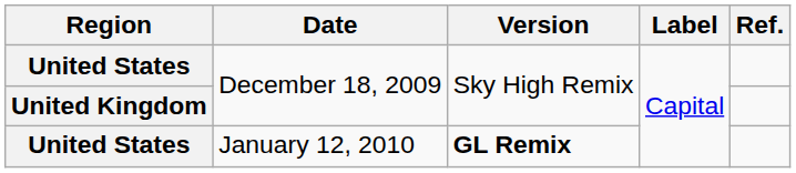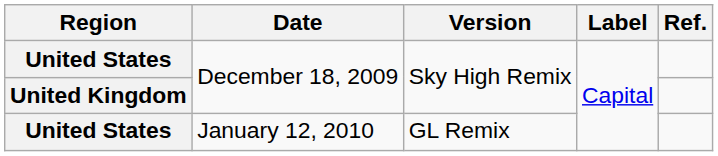United States / January 12, 2010 | Version: bold -> normal
